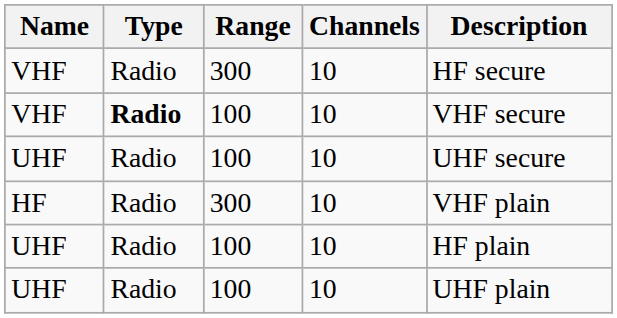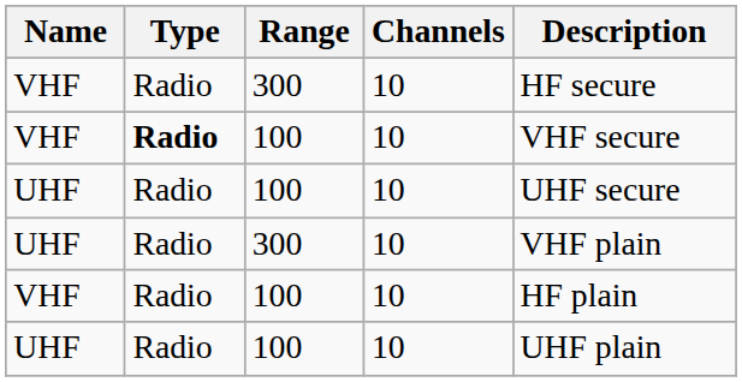row 5 | Name: HF -> UHF
row 6 | Name: UHF -> VHF
